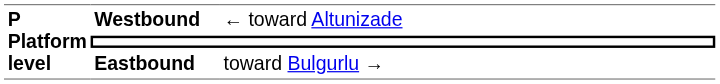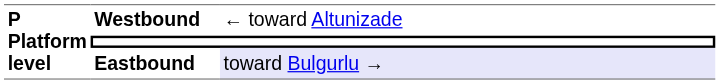Eastbound | column 3: no background -> lavender background
